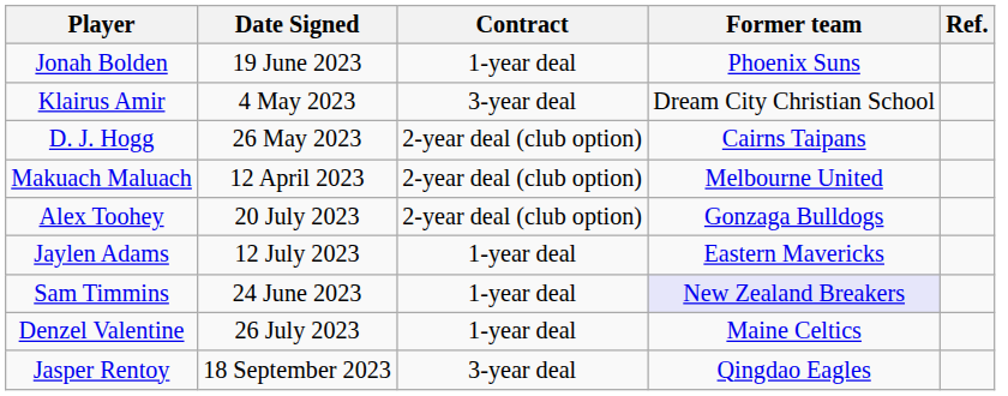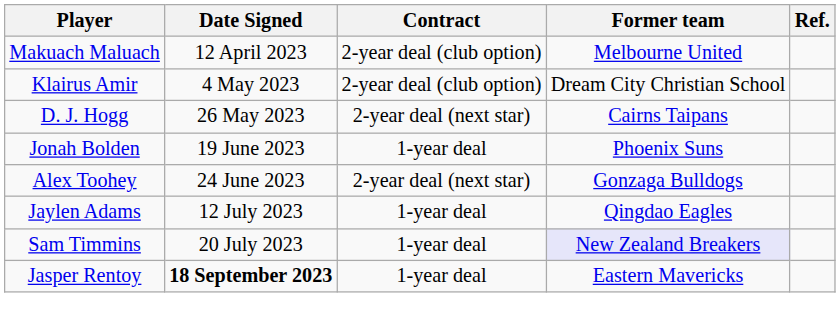rows swapped: Makuach Maluach <-> Jonah Bolden
Klairus Amir | Contract: 3-year deal -> 2-year deal (club option)
D. J. Hogg | Contract: 2-year deal (club option) -> 2-year deal (next star)
Alex Toohey | Date Signed: 20 July 2023 -> 24 June 2023
Alex Toohey | Contract: 2-year deal (club option) -> 2-year deal (next star)
Jaylen Adams | Former team: Eastern Mavericks -> Qingdao Eagles
Sam Timmins | Date Signed: 24 June 2023 -> 20 July 2023
- row: Denzel Valentine | 26 July 2023 | 1-year deal | Maine Celtics
Jasper Rentoy | Date Signed: normal -> bold
Jasper Rentoy | Contract: 3-year deal -> 1-year deal
Jasper Rentoy | Former team: Qingdao Eagles -> Eastern Mavericks
